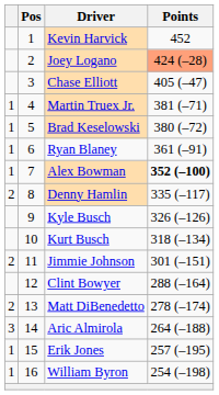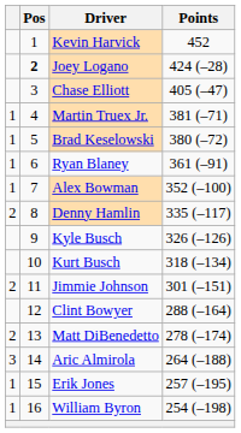Joey Logano | Pos: normal -> bold
Joey Logano | Points: lightsalmon background -> no background
Alex Bowman | Points: bold -> normal
